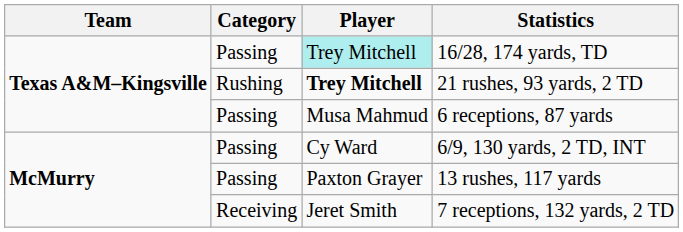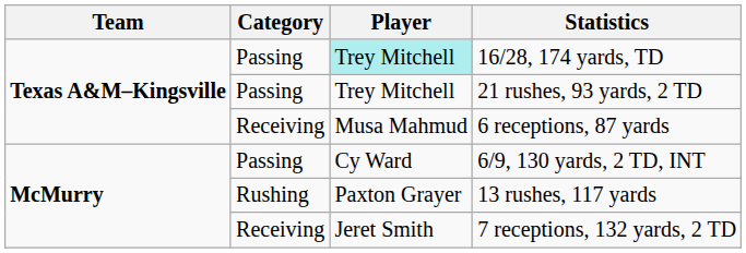21 rushes, 93 yards, 2 TD | Category: Rushing -> Passing
21 rushes, 93 yards, 2 TD | Player: bold -> normal
6 receptions, 87 yards | Category: Passing -> Receiving
13 rushes, 117 yards | Category: Passing -> Rushing
